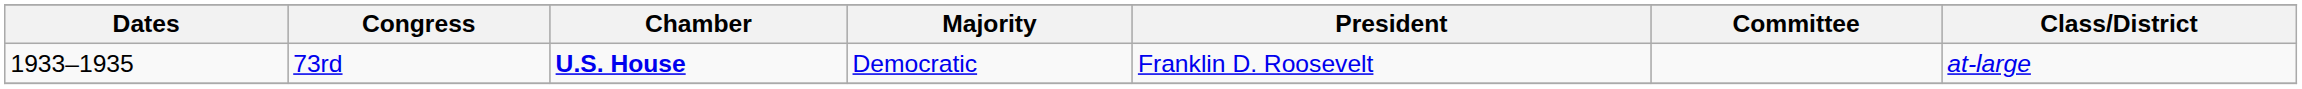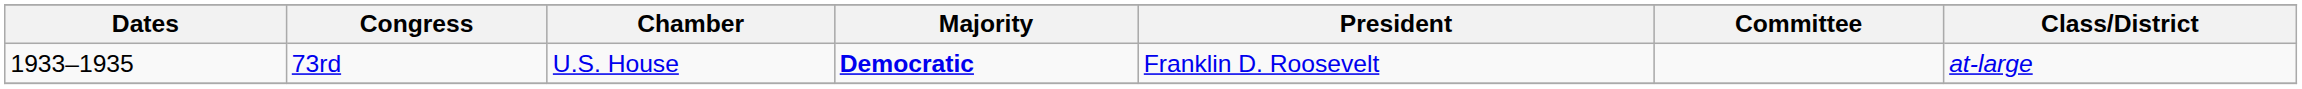73rd | Chamber: bold -> normal
73rd | Majority: normal -> bold
